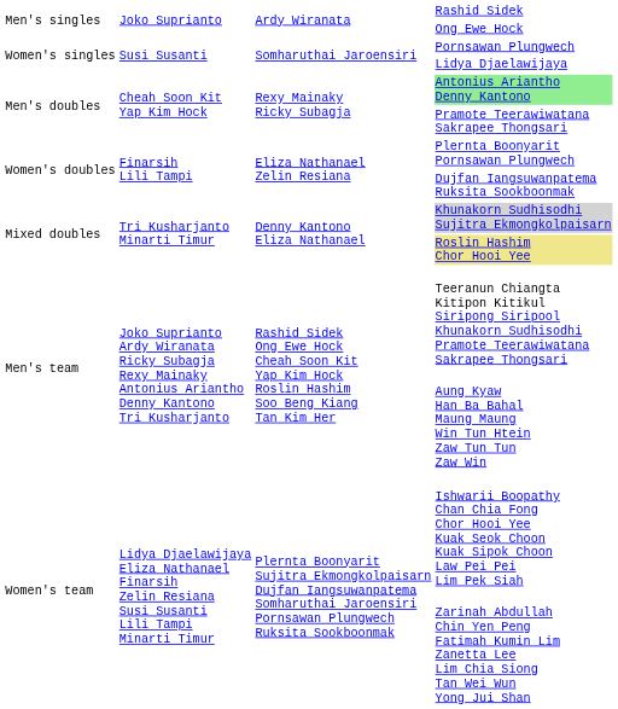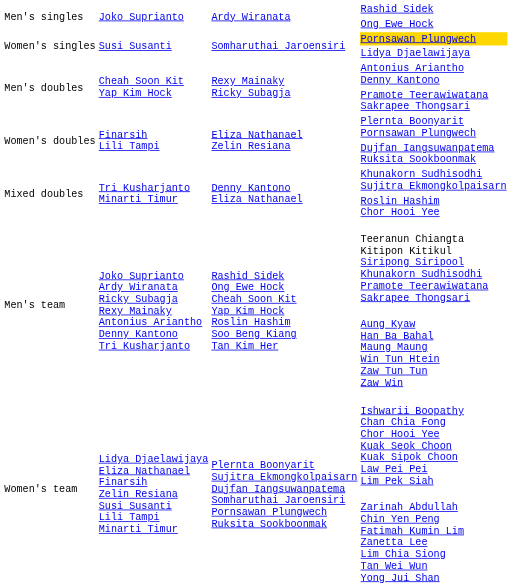Pornsawan Plungwech | column 4: no background -> gold background
Antonius Ariantho Denny Kantono | column 4: lightgreen background -> no background
Khunakorn Sudhisodhi Sujitra Ekmongkolpaisarn | column 4: lightgrey background -> no background
Roslin Hashim Chor Hooi Yee | column 4: khaki background -> no background
